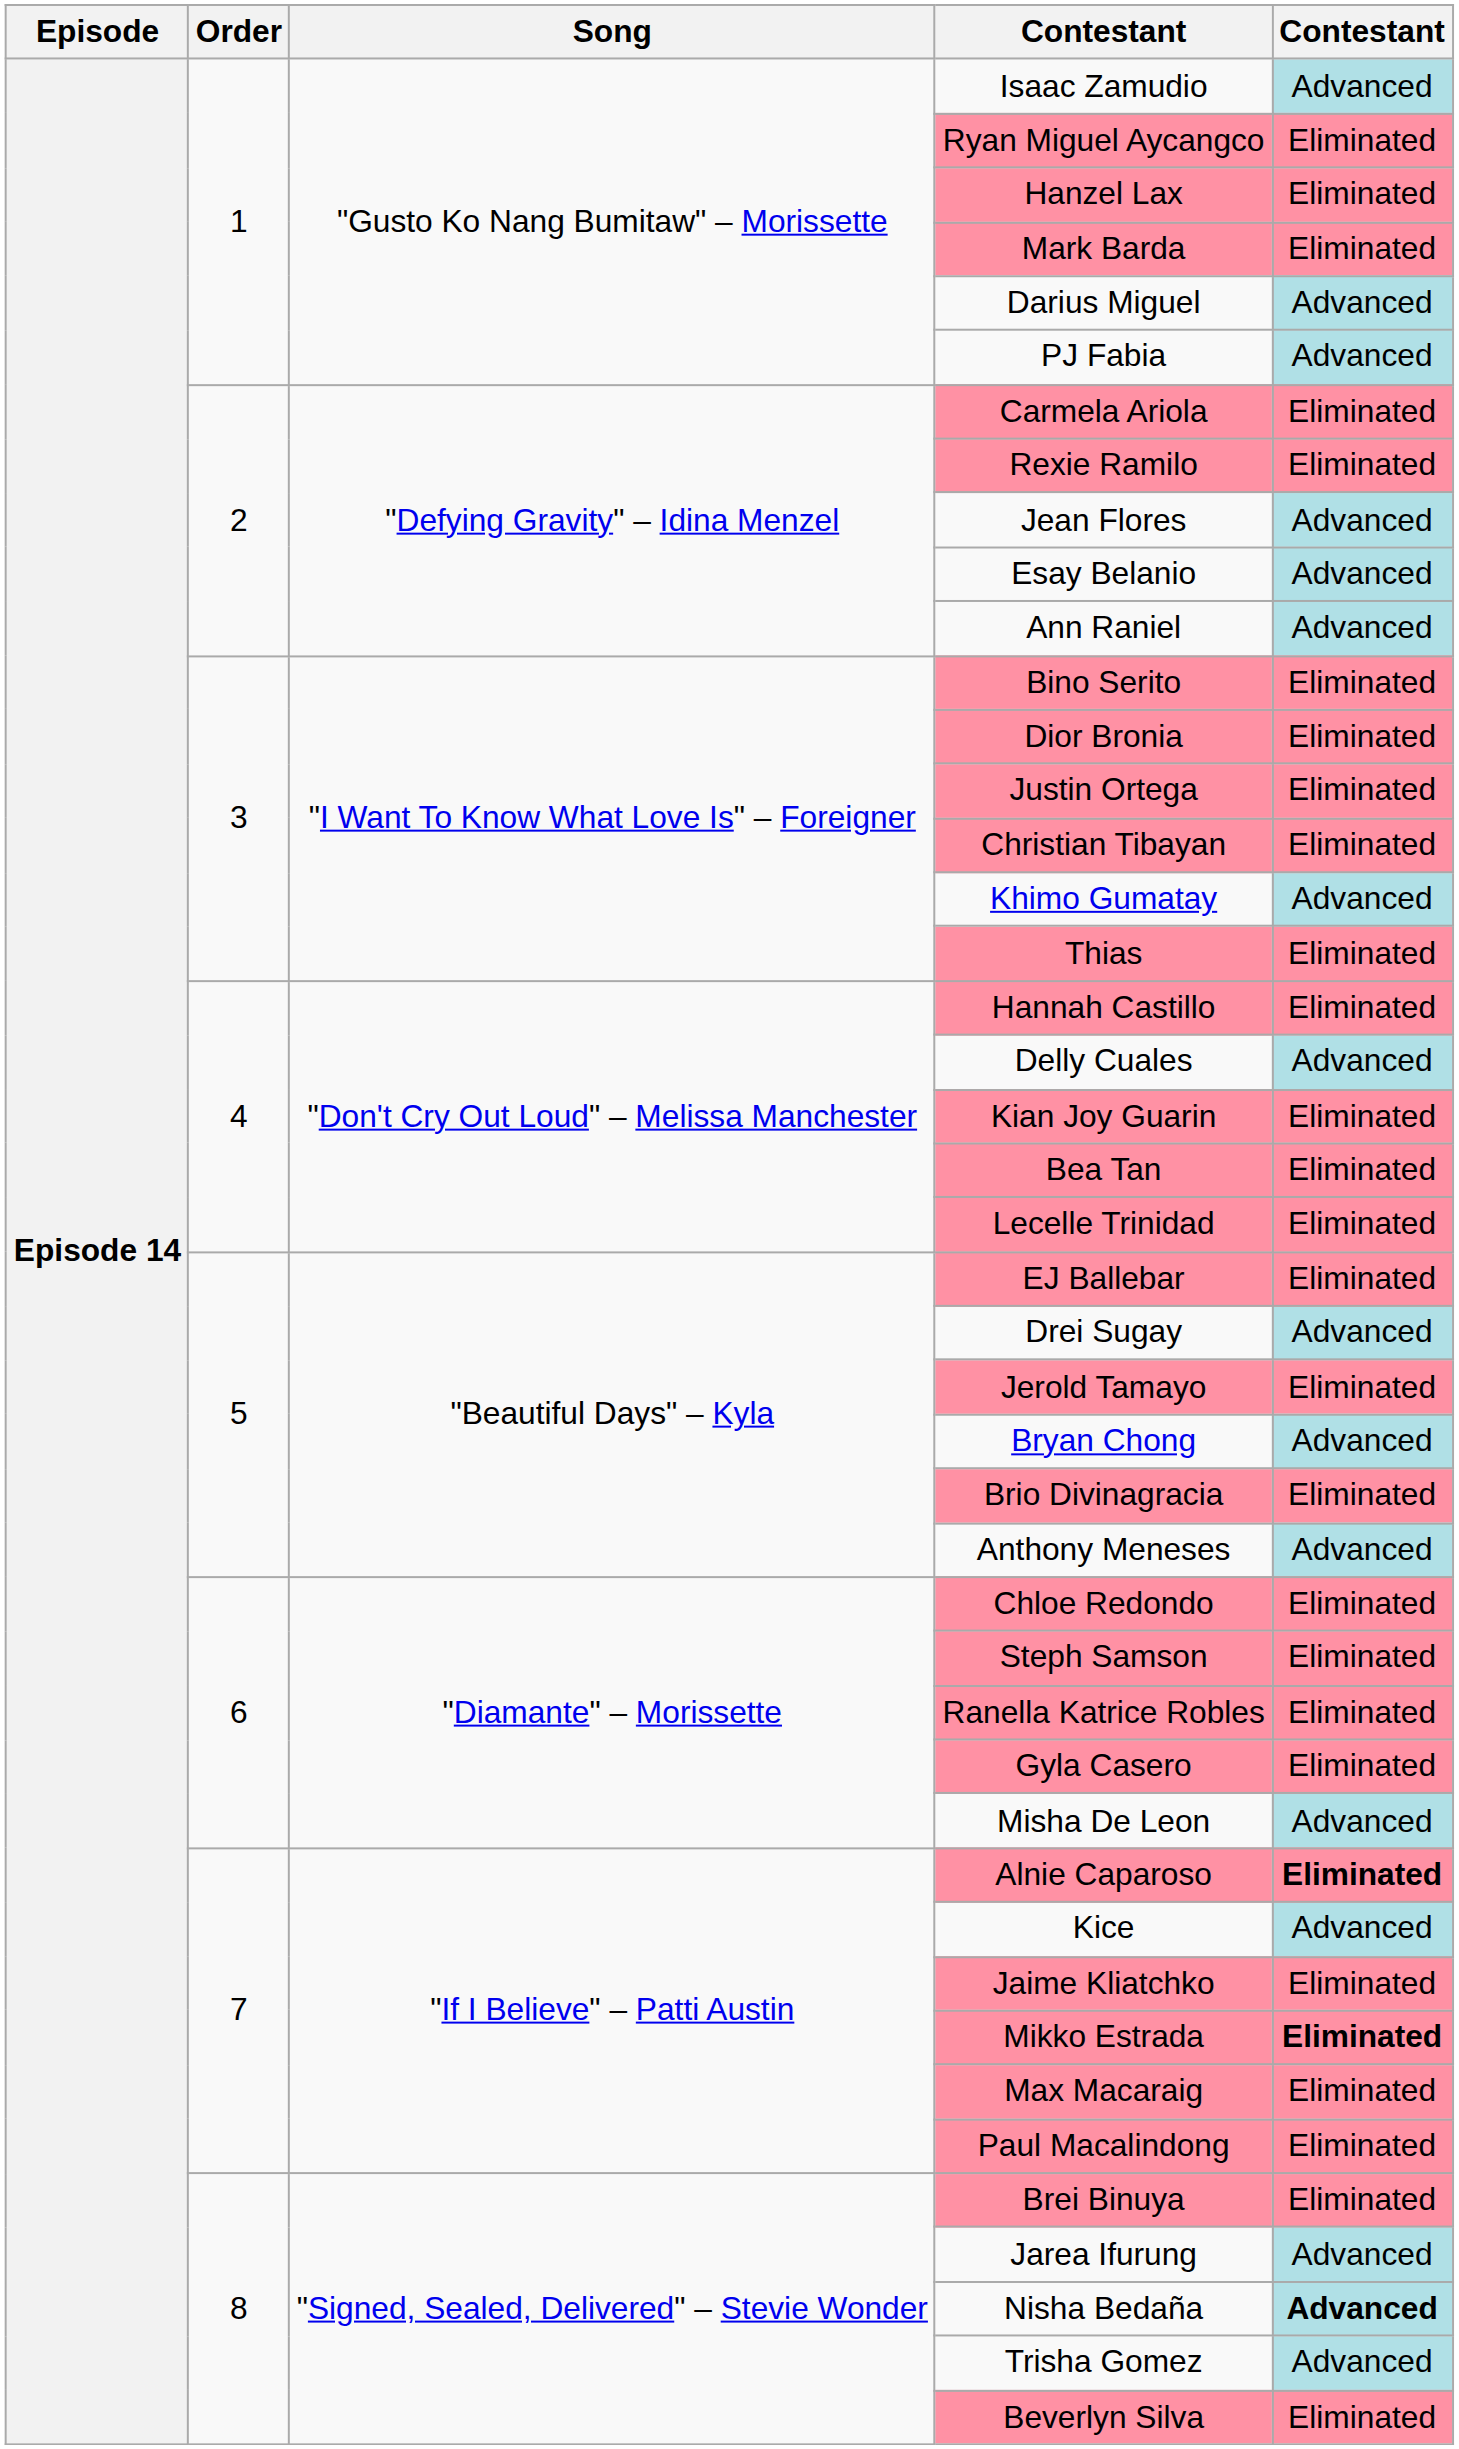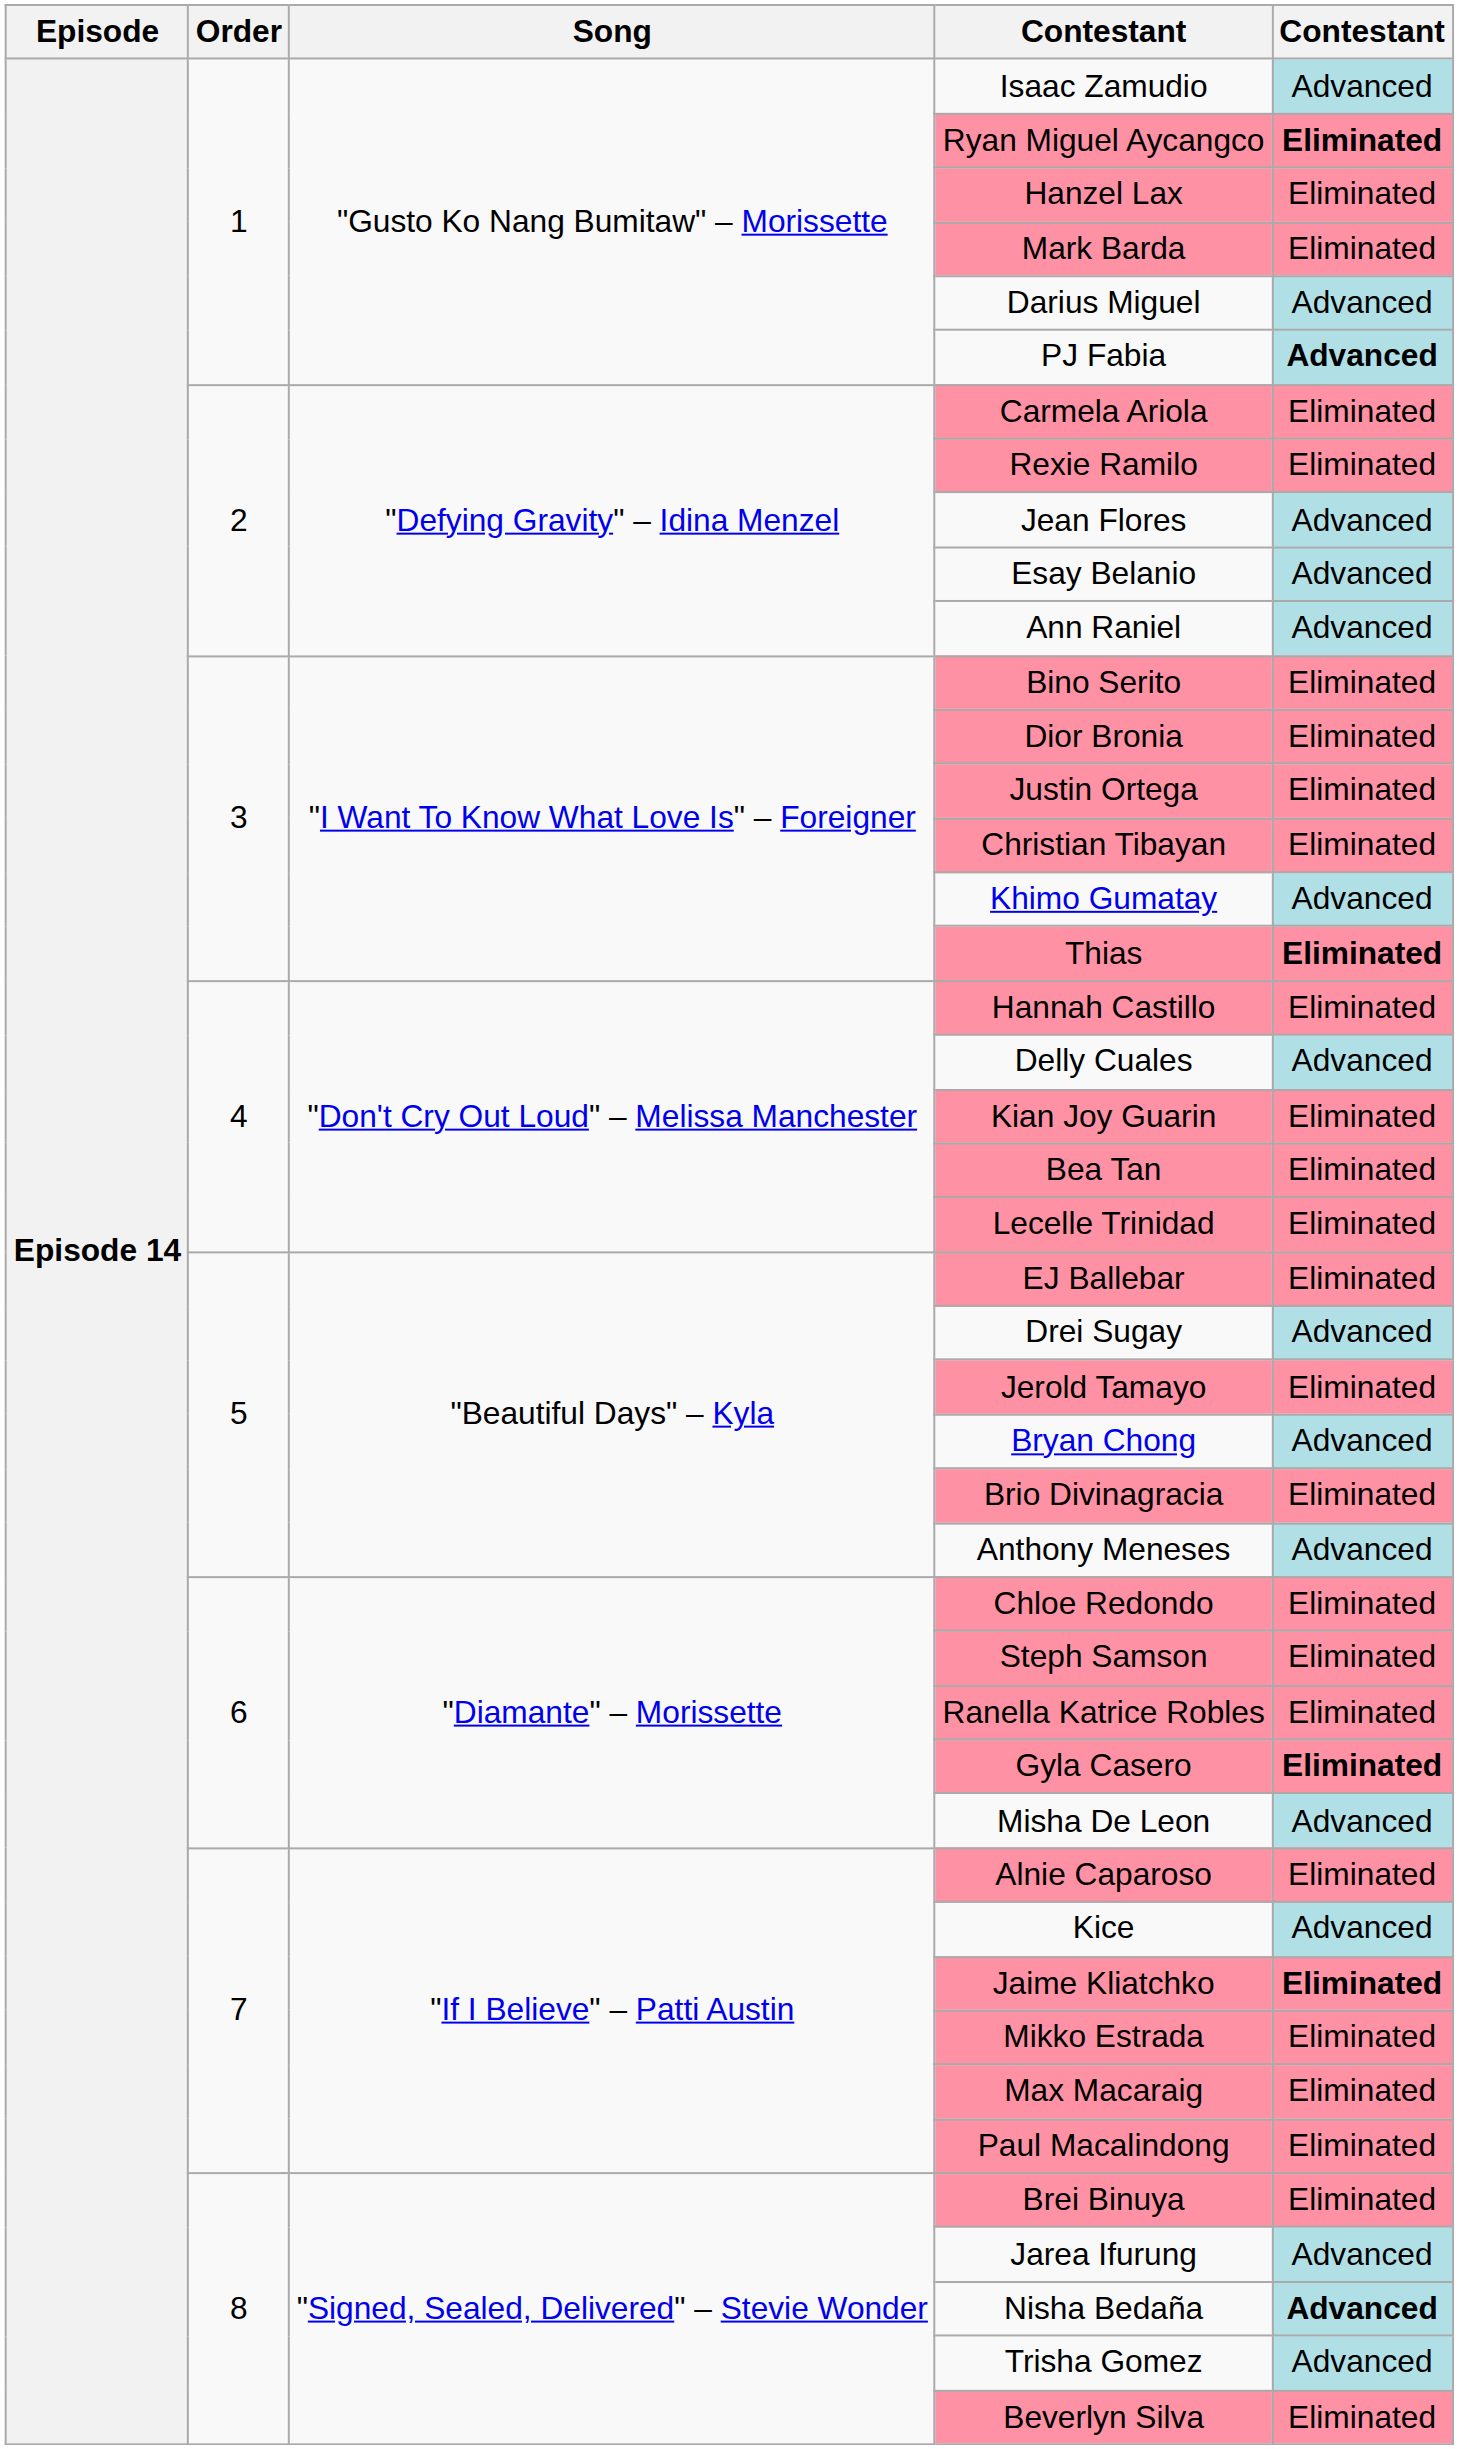Ryan Miguel Aycangco | column 5: normal -> bold
PJ Fabia | column 5: normal -> bold
Thias | column 5: normal -> bold
Gyla Casero | column 5: normal -> bold
Alnie Caparoso | column 5: bold -> normal
Jaime Kliatchko | column 5: normal -> bold
Mikko Estrada | column 5: bold -> normal
